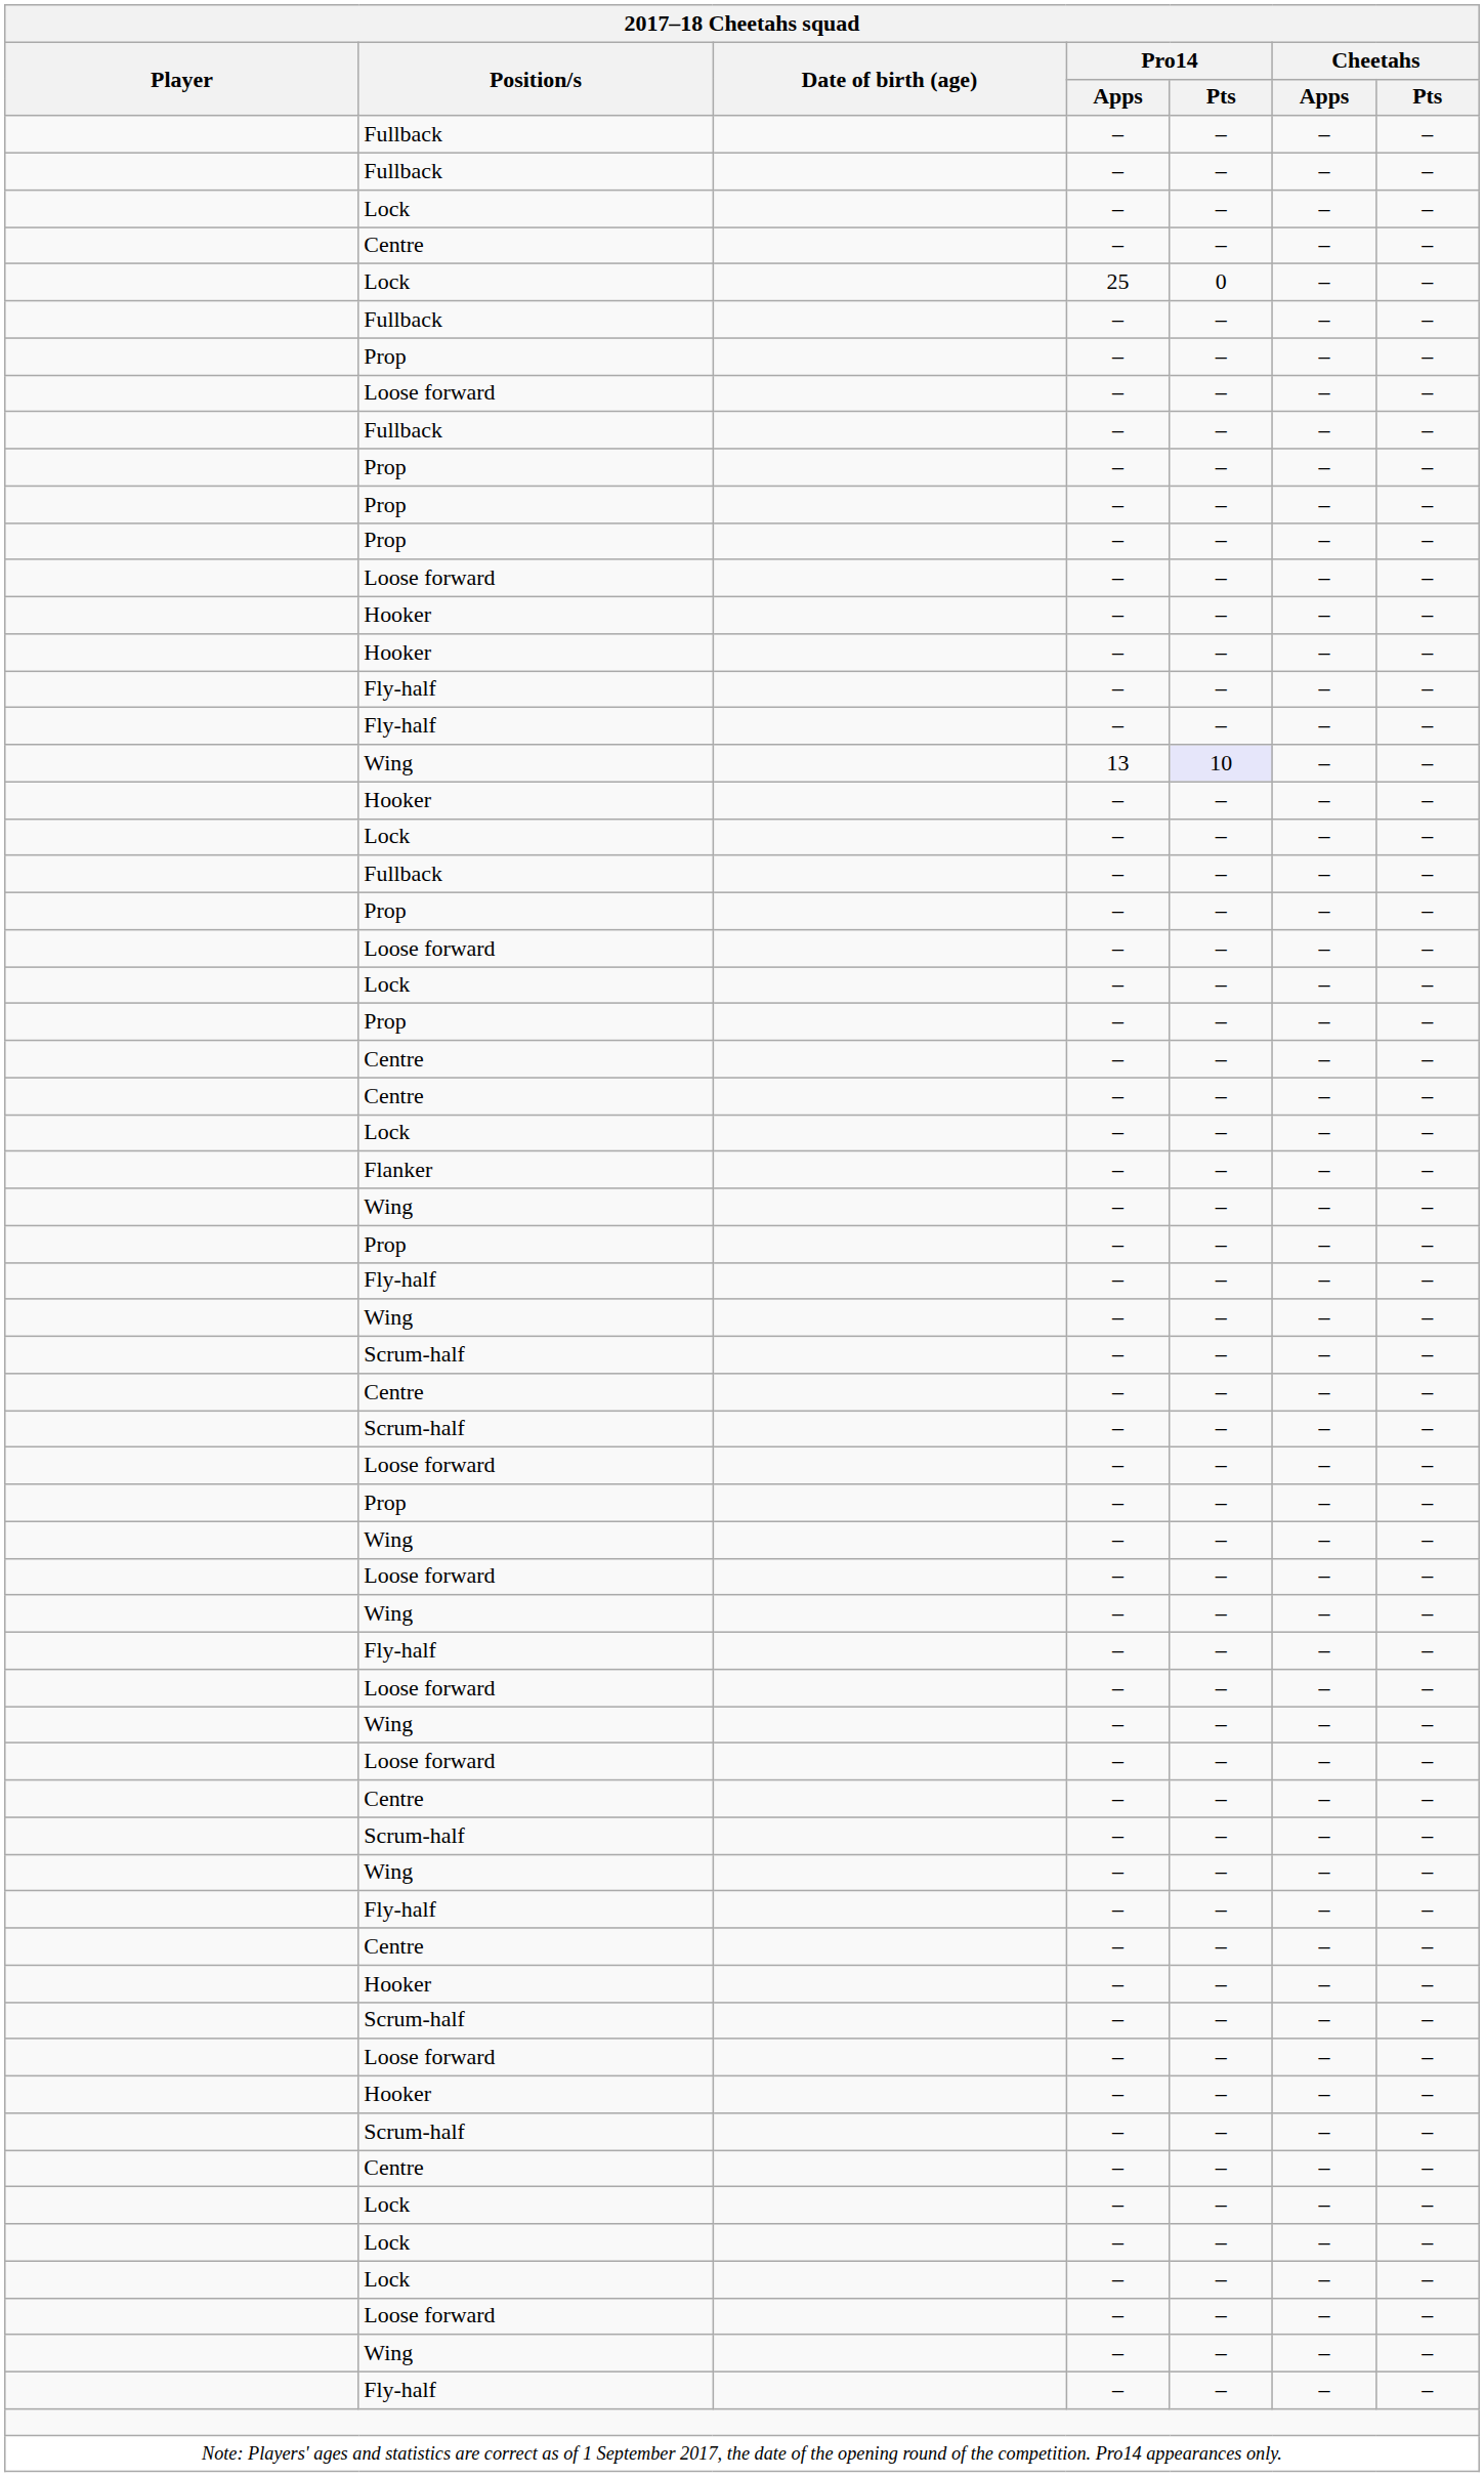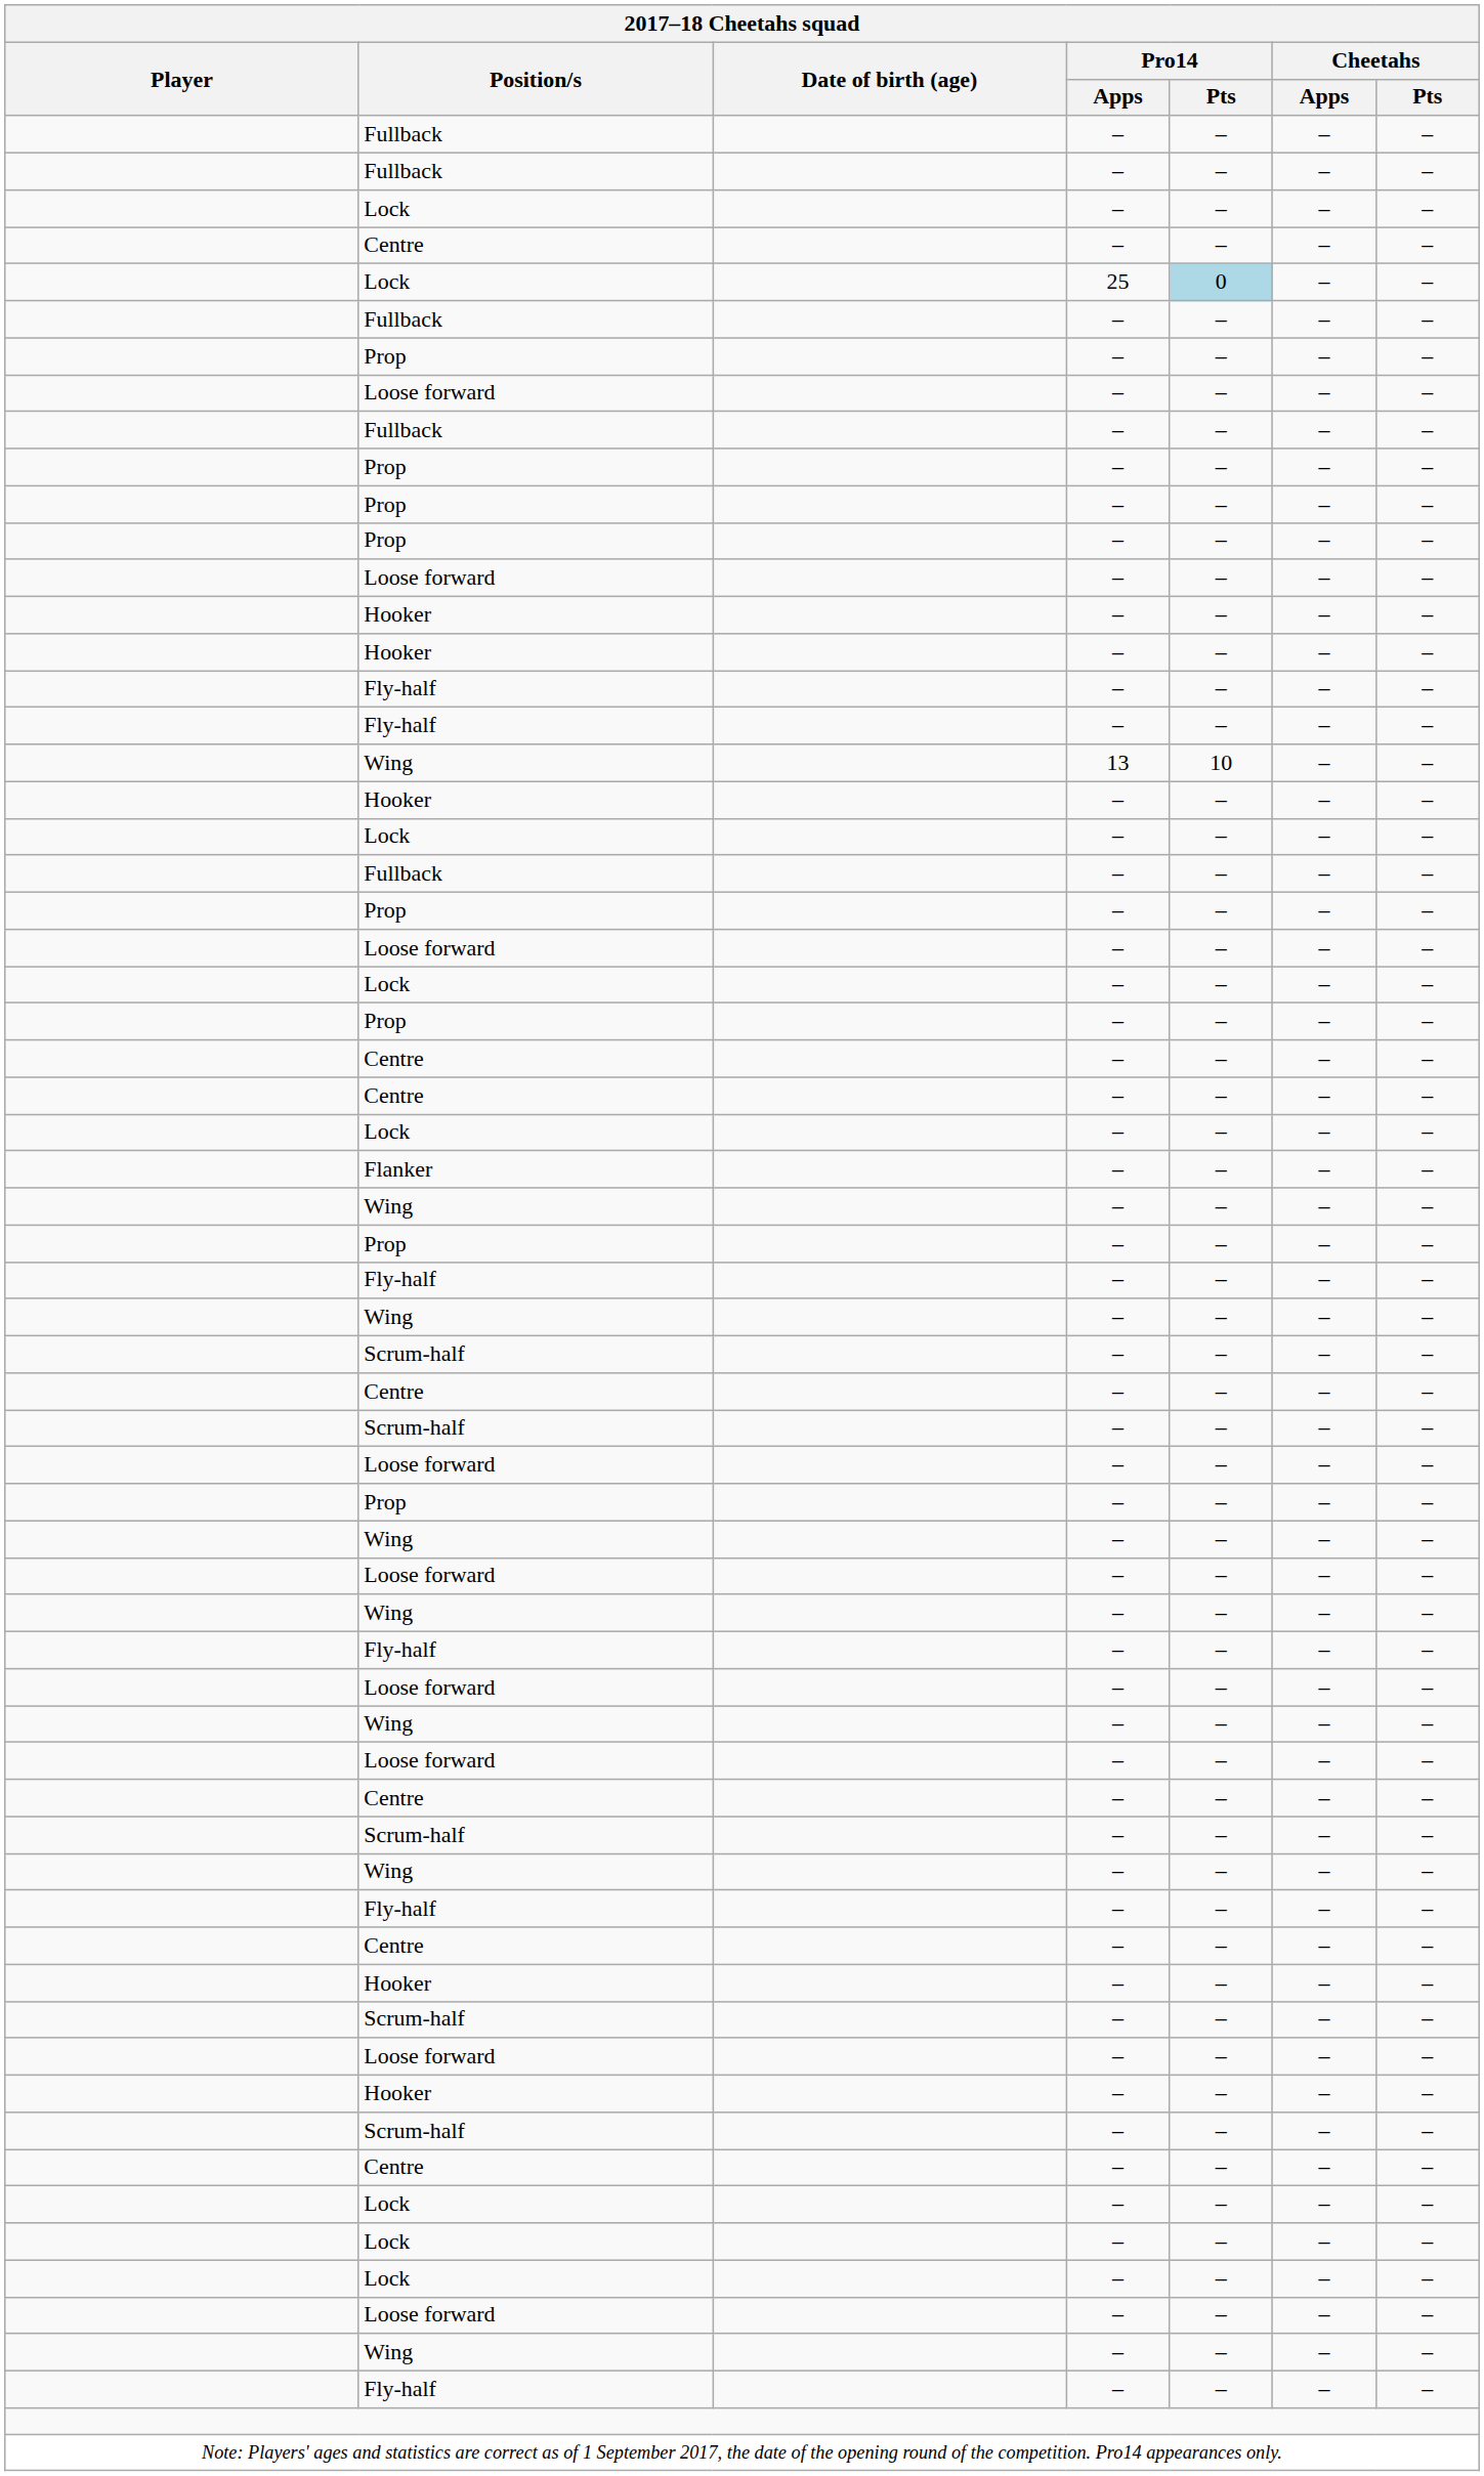Lock / 25 | Pro14 / Pts: no background -> lightblue background
Wing / 13 | Pro14 / Pts: lavender background -> no background
